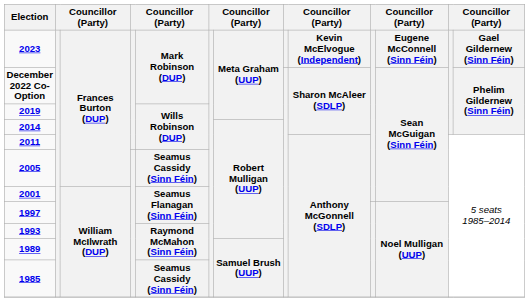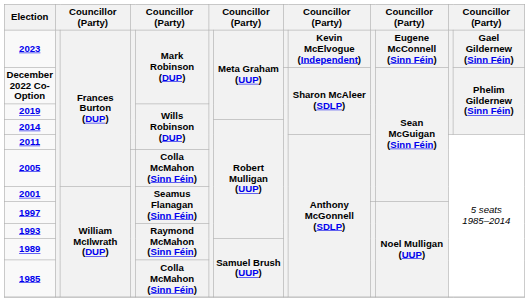2005 | column 5: Seamus Cassidy (Sinn Féin) -> Colla McMahon (Sinn Féin)
1985 | column 5: Seamus Cassidy (Sinn Féin) -> Colla McMahon (Sinn Féin)
